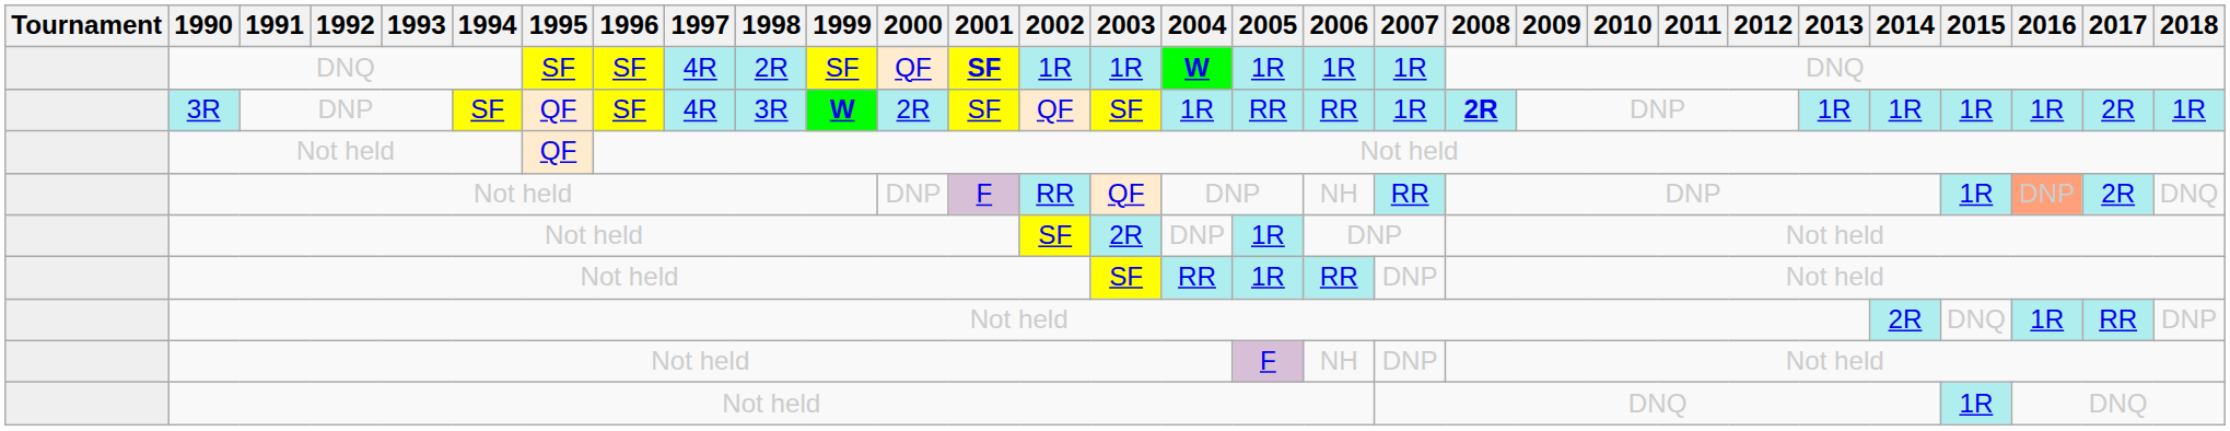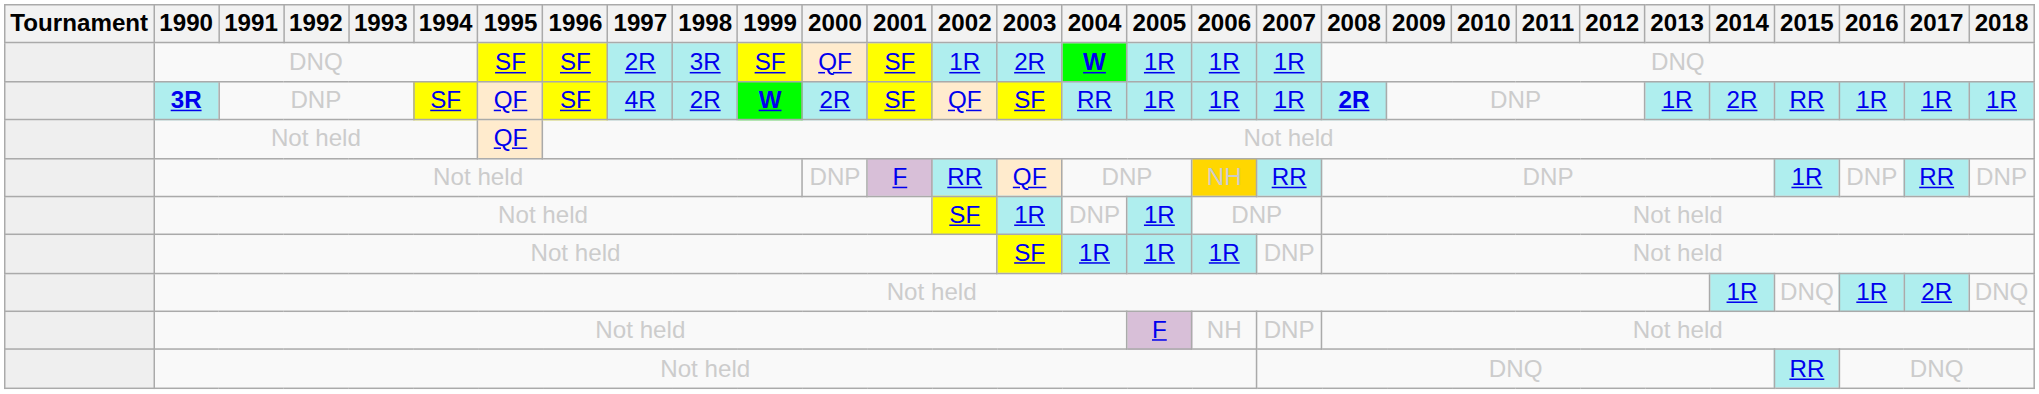row 2 | 1997: 4R -> 2R
row 2 | 1998: 2R -> 3R
row 2 | 2001: bold -> normal
row 2 | 2003: 1R -> 2R
row 3 | 1990: normal -> bold
row 3 | 1998: 3R -> 2R
row 3 | 2004: 1R -> RR
row 3 | 2005: RR -> 1R
row 3 | 2006: RR -> 1R
row 3 | 2014: 1R -> 2R
row 3 | 2015: 1R -> RR
row 3 | 2017: 2R -> 1R
row 5 | 2006: no background -> gold background
row 5 | 2016: lightsalmon background -> no background
row 5 | 2017: 2R -> RR
row 5 | 2018: DNQ -> DNP
row 6 | 2003: 2R -> 1R
row 7 | 2004: RR -> 1R
row 7 | 2006: RR -> 1R
row 8 | 2014: 2R -> 1R
row 8 | 2017: RR -> 2R
row 8 | 2018: DNP -> DNQ
row 10 | 2015: 1R -> RR
